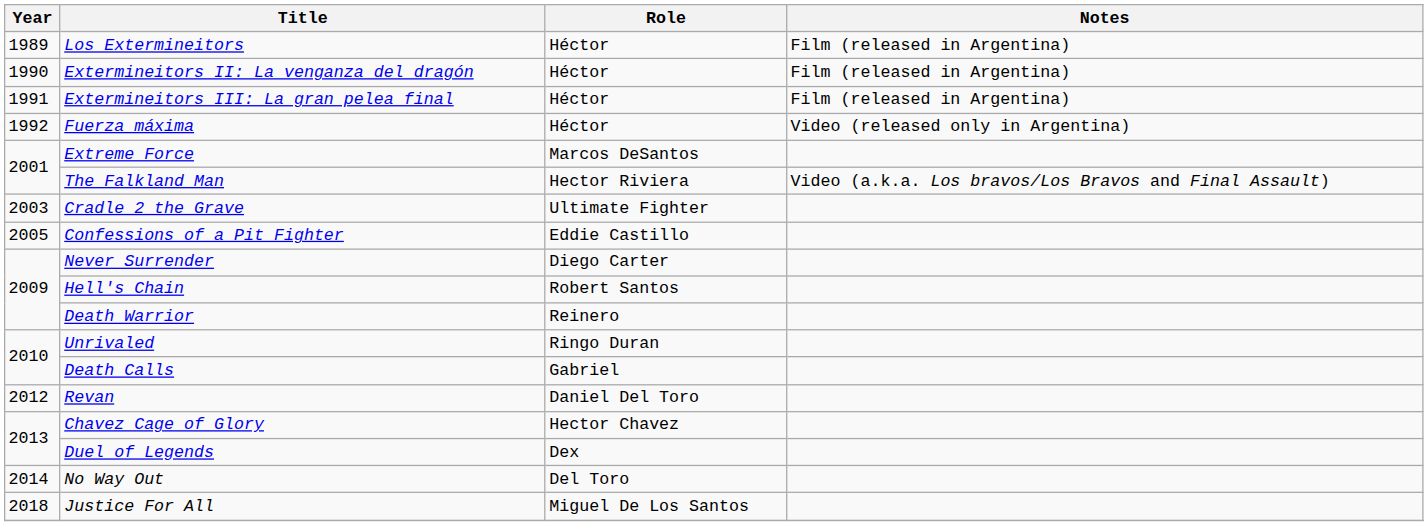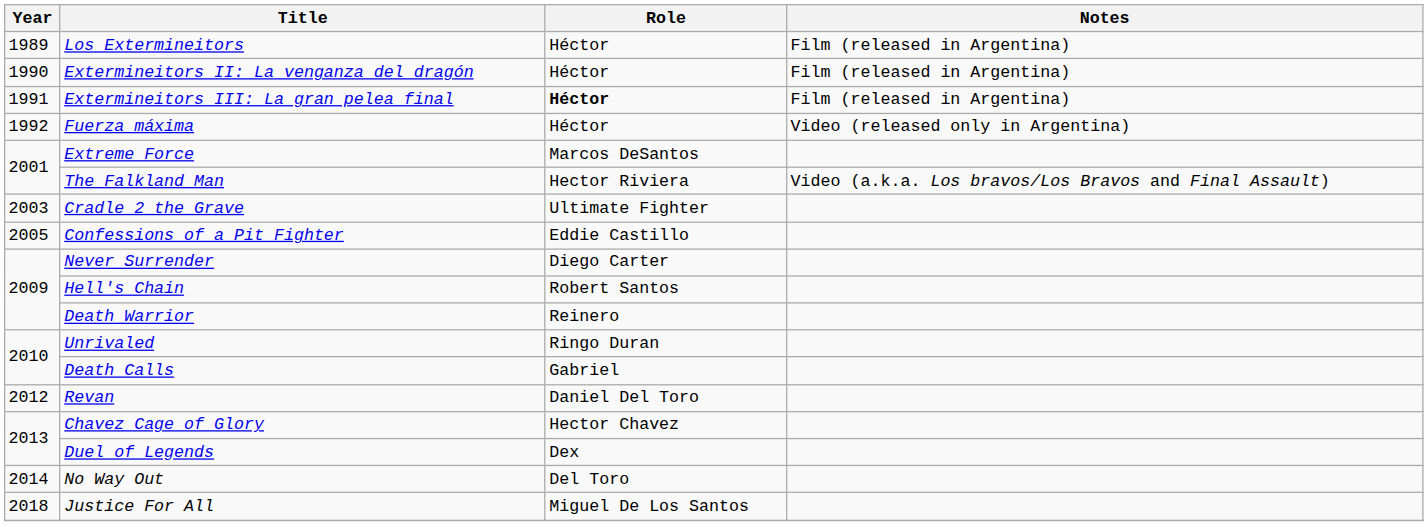Extermineitors III: La gran pelea final | Role: normal -> bold
